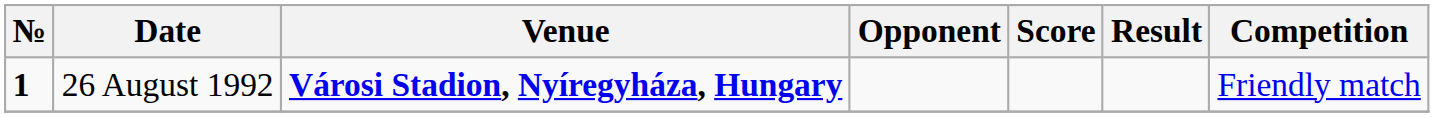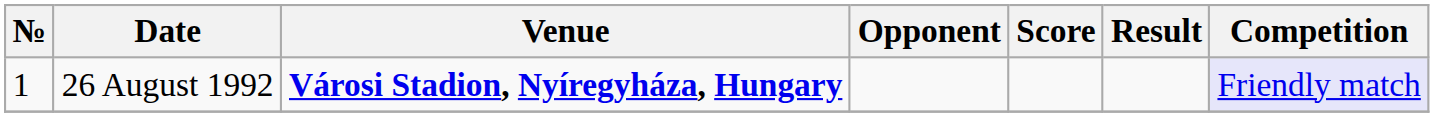26 August 1992 | №: bold -> normal
26 August 1992 | Competition: no background -> lavender background
